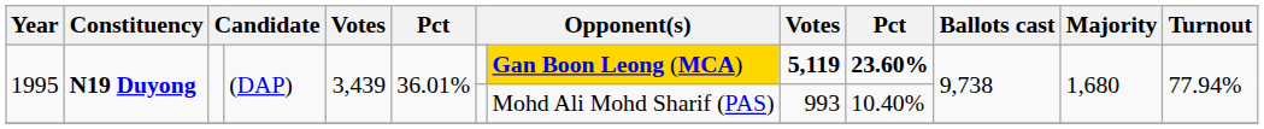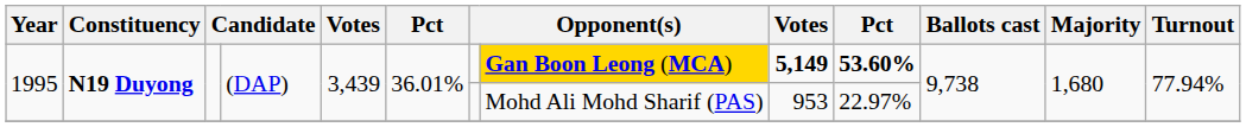row 2 | column 9: 5,119 -> 5,149
row 2 | column 10: 23.60% -> 53.60%
row 3 | column 9: 993 -> 953
row 3 | column 10: 10.40% -> 22.97%
